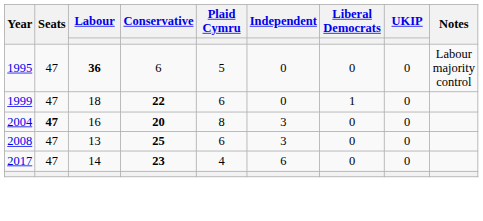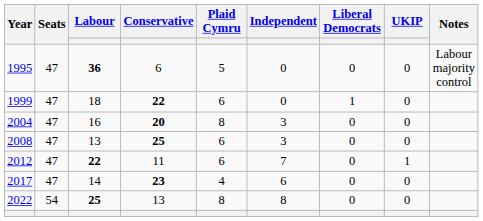2004 | Seats: bold -> normal
+ row: 2012 | 47 | 22 | 11 | 6 | 7 | 0 | 1
+ row: 2022 | 54 | 25 | 13 | 8 | 8 | 0 | 0
